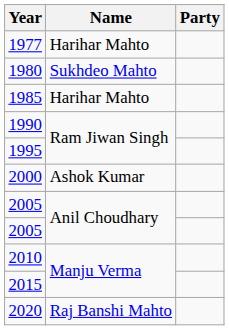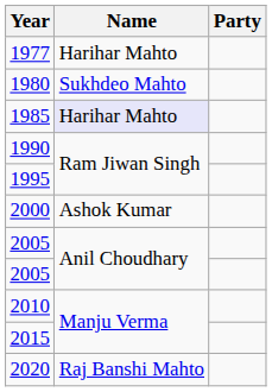1985 | Name: no background -> lavender background
